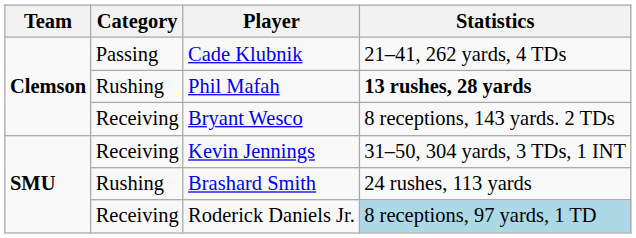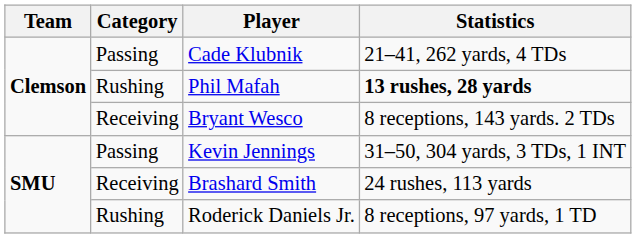Kevin Jennings | Category: Receiving -> Passing
Brashard Smith | Category: Rushing -> Receiving
Roderick Daniels Jr. | Category: Receiving -> Rushing
Roderick Daniels Jr. | Statistics: lightblue background -> no background
